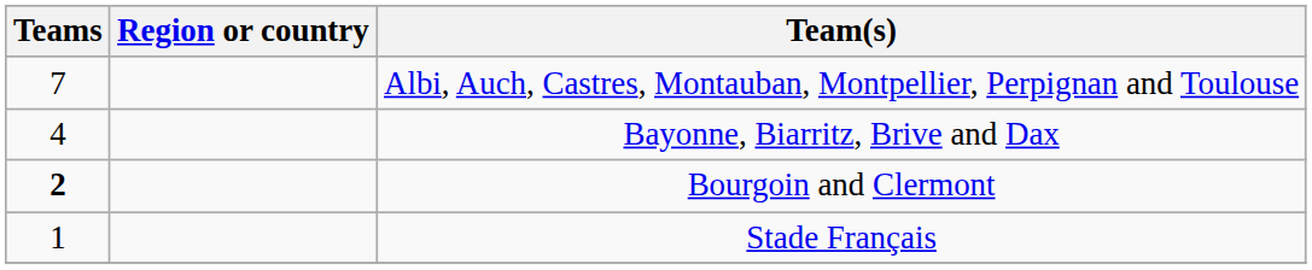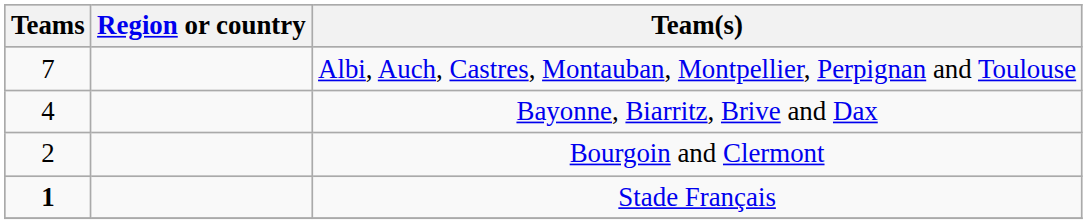Bourgoin and Clermont | Teams: bold -> normal
Stade Français | Teams: normal -> bold
